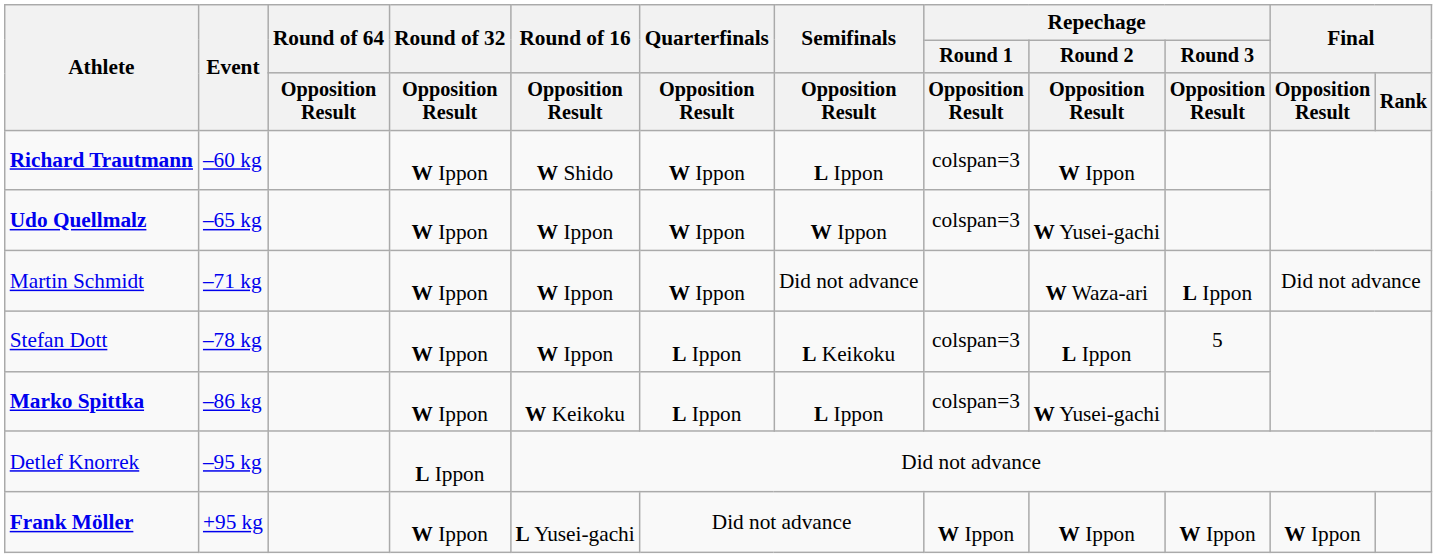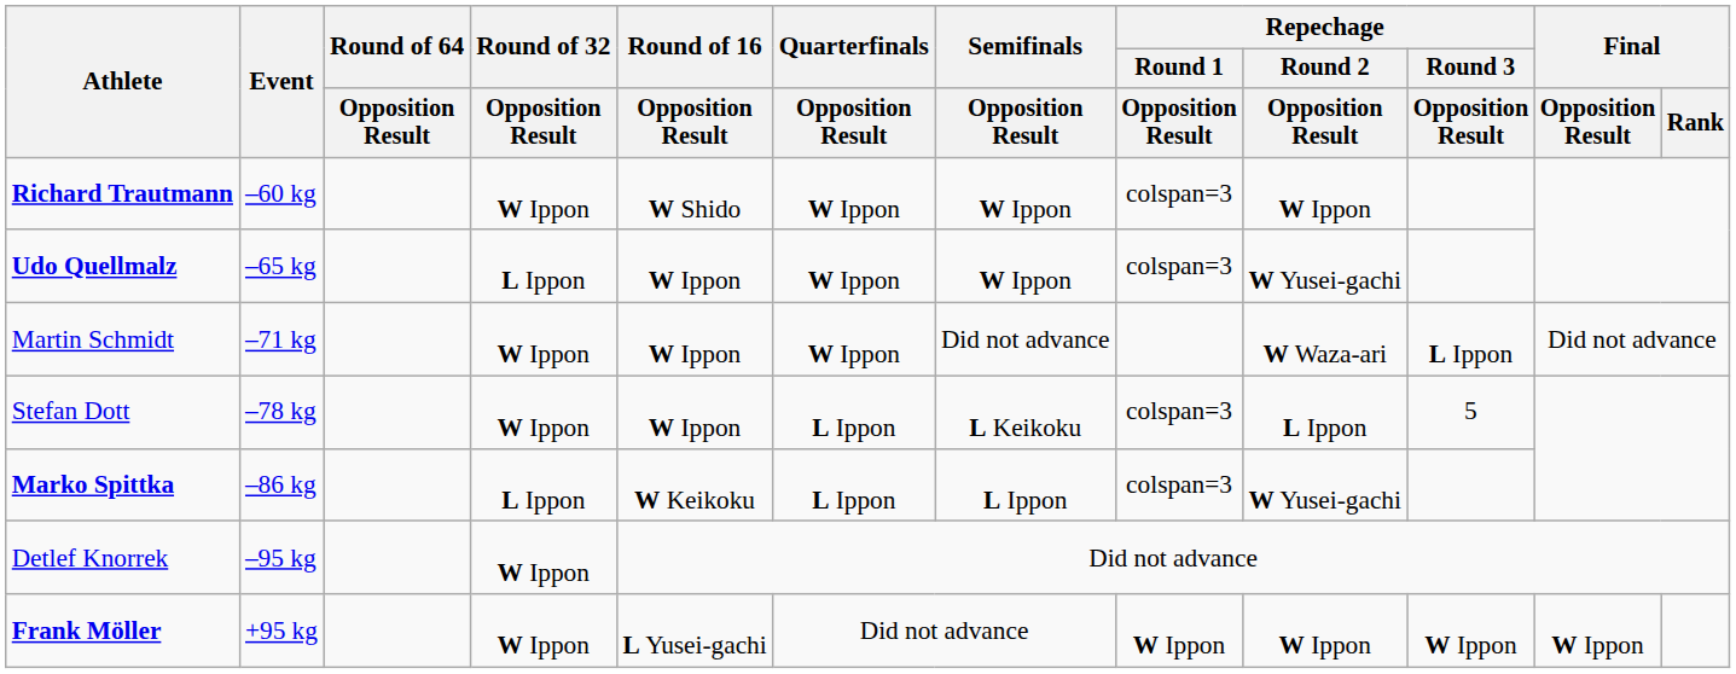Richard Trautmann | Semifinals / Opposition Result: L Ippon -> W Ippon
Udo Quellmalz | Round of 32 / Opposition Result: W Ippon -> L Ippon
Marko Spittka | Round of 32 / Opposition Result: W Ippon -> L Ippon
Detlef Knorrek | Round of 32 / Opposition Result: L Ippon -> W Ippon
